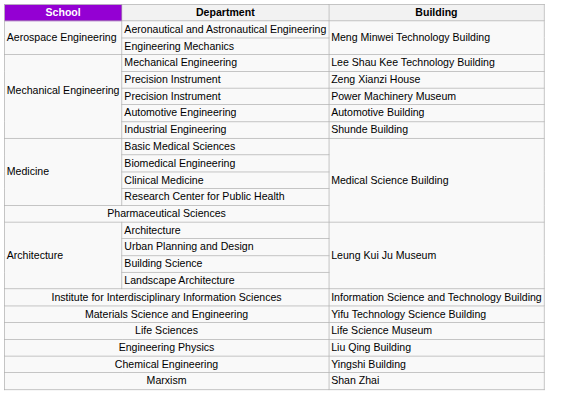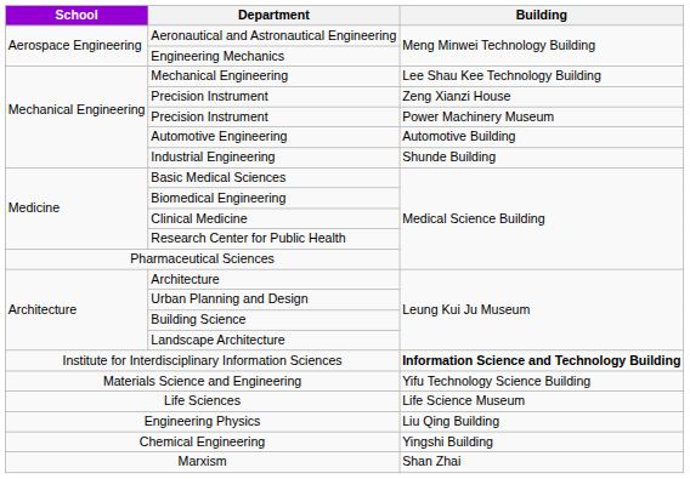Institute for Interdisciplinary Information Sciences | Building: normal -> bold
